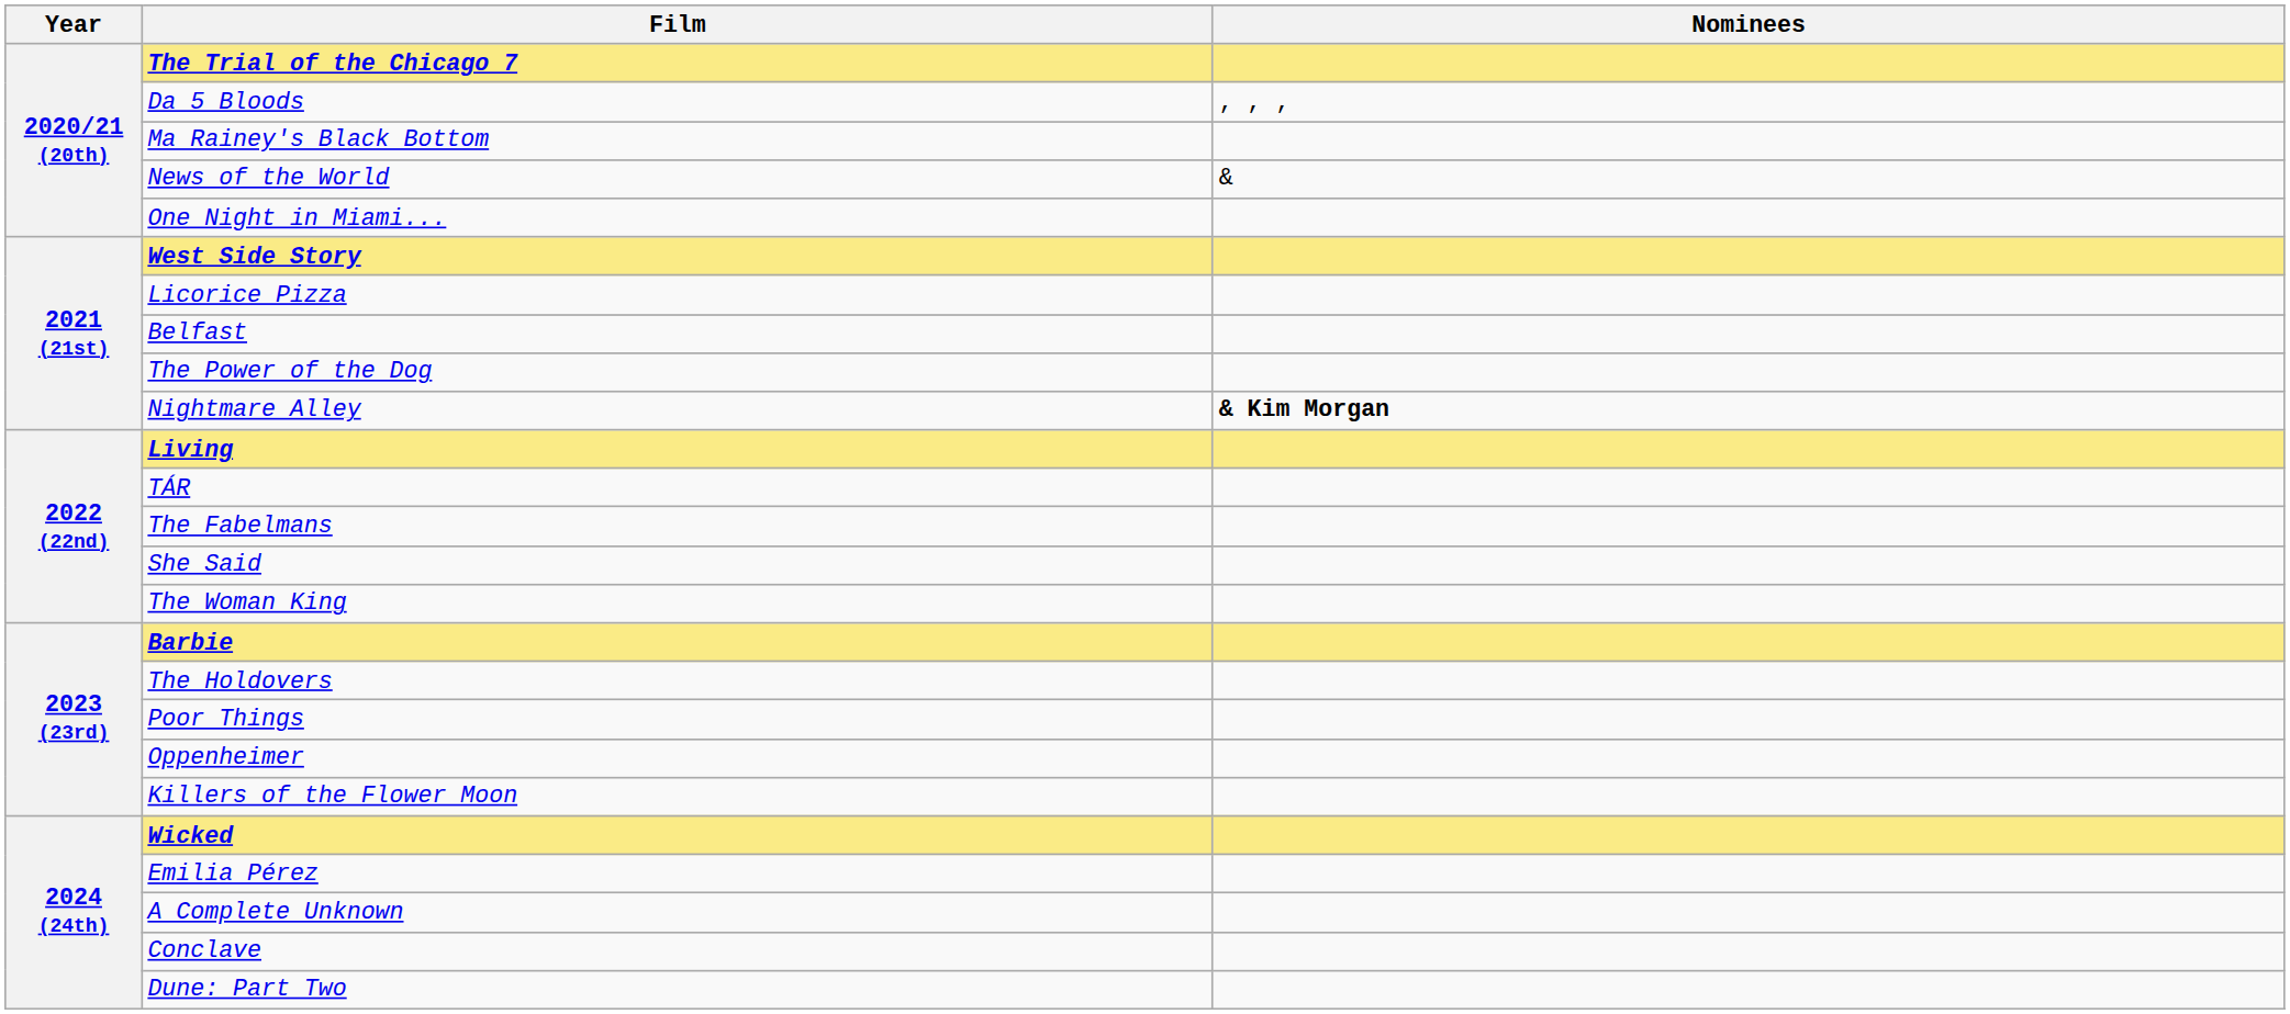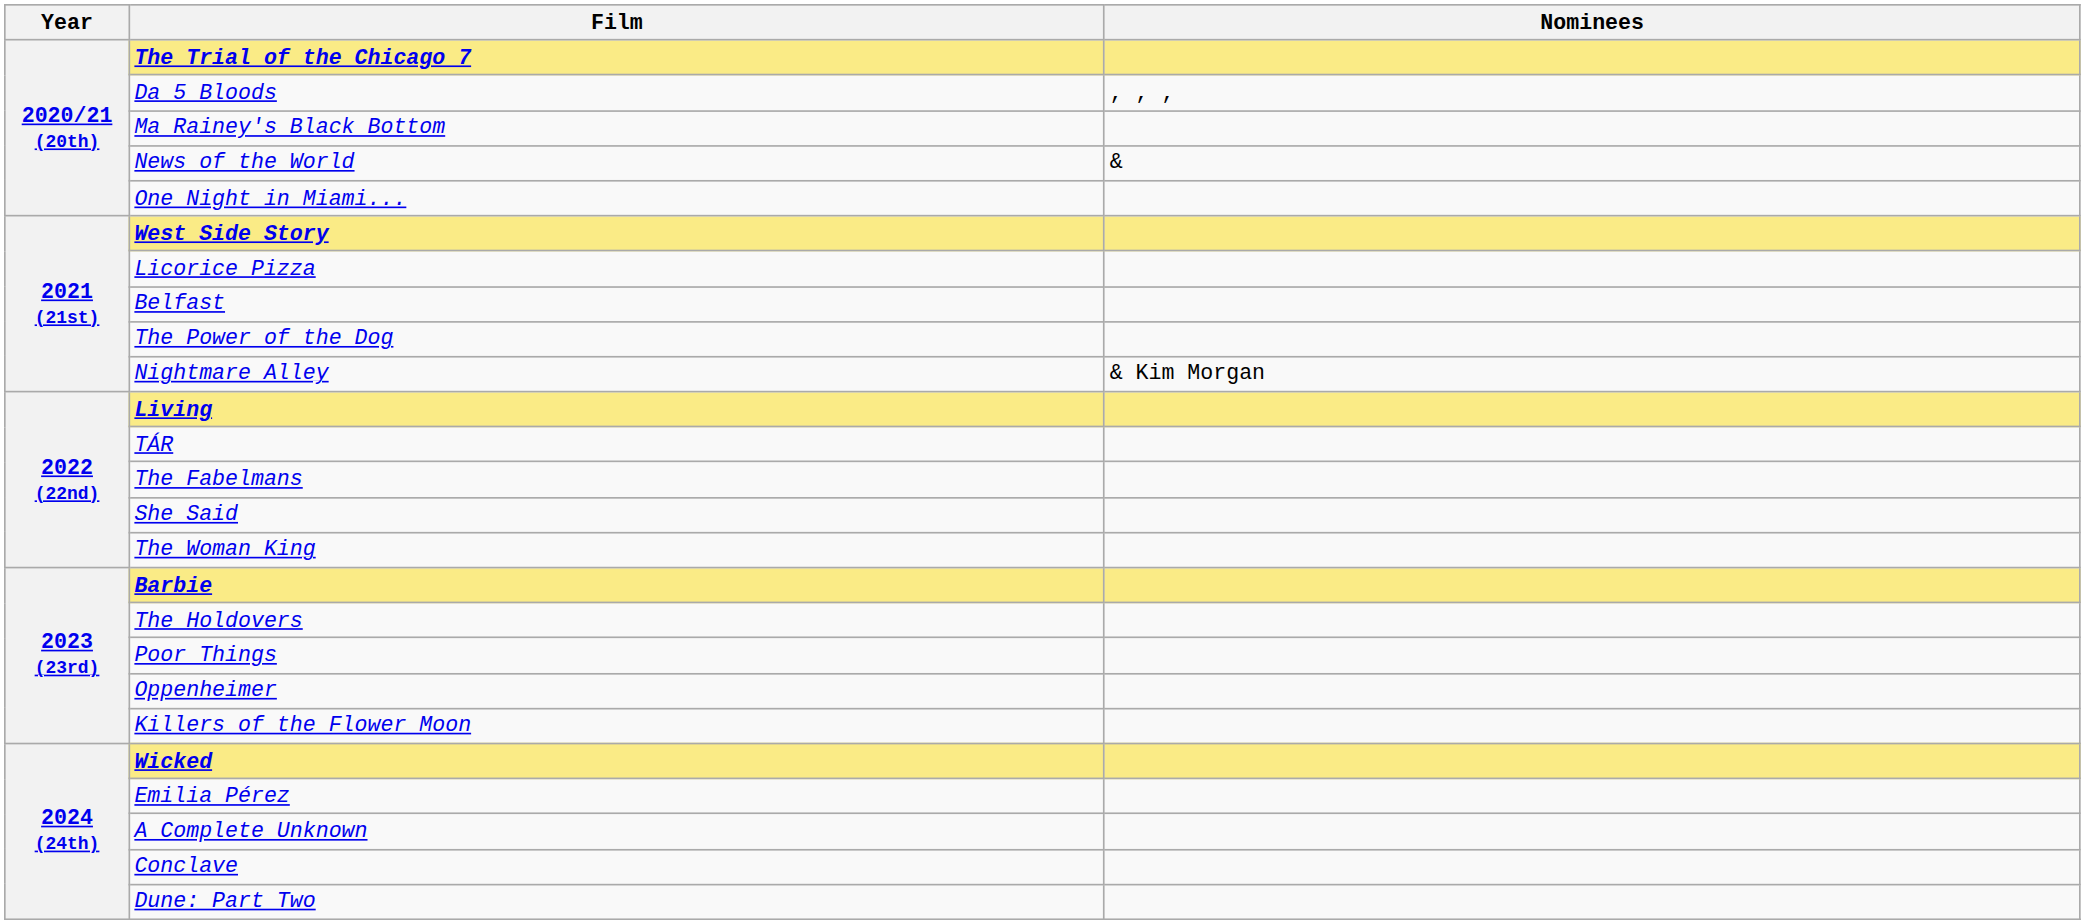Nightmare Alley | Nominees: bold -> normal
